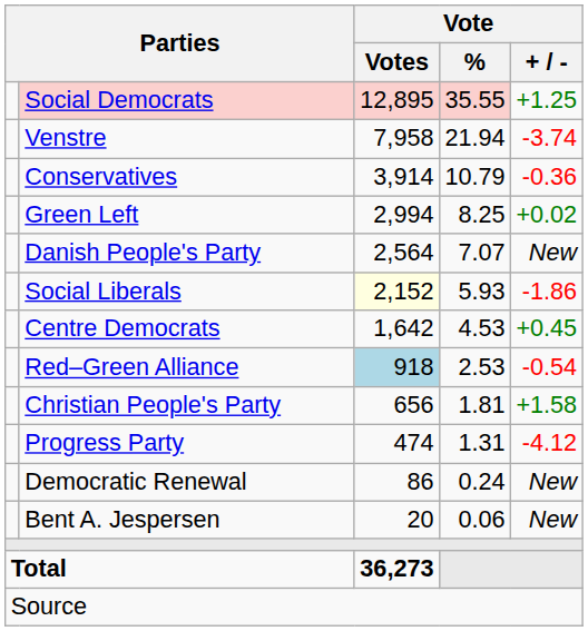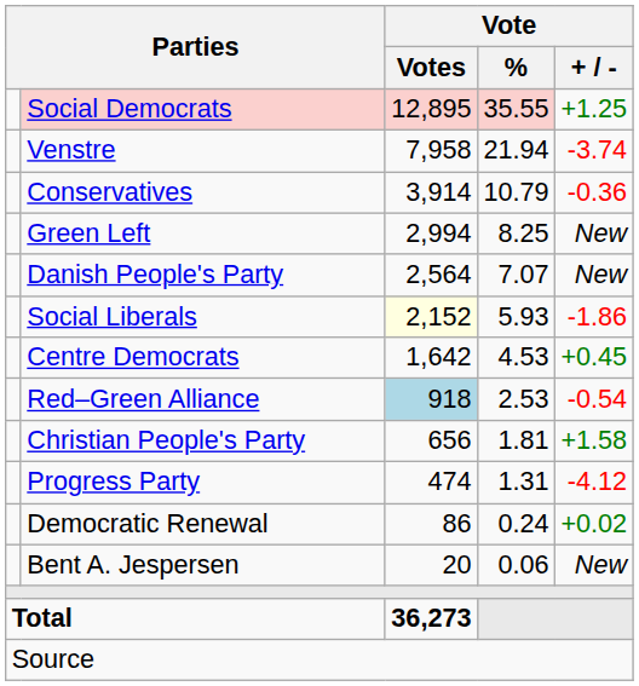Green Left | Vote / + / -: +0.02 -> New
Democratic Renewal | Vote / + / -: New -> +0.02
